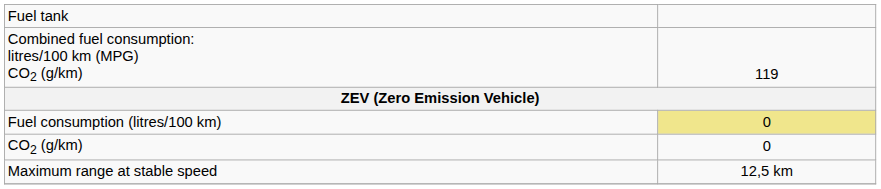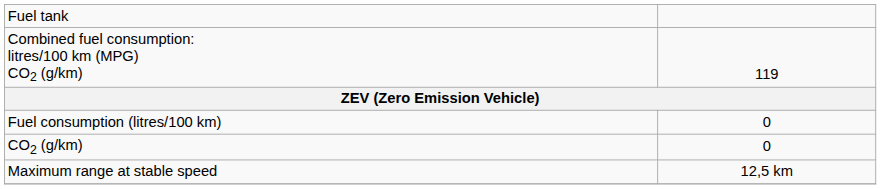Fuel consumption (litres/100 km) | column 2: khaki background -> no background
